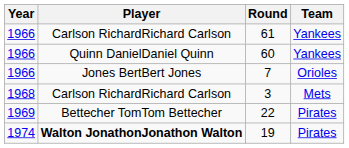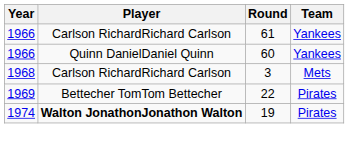- row: 1966 | Jones BertBert Jones | 7 | Orioles
